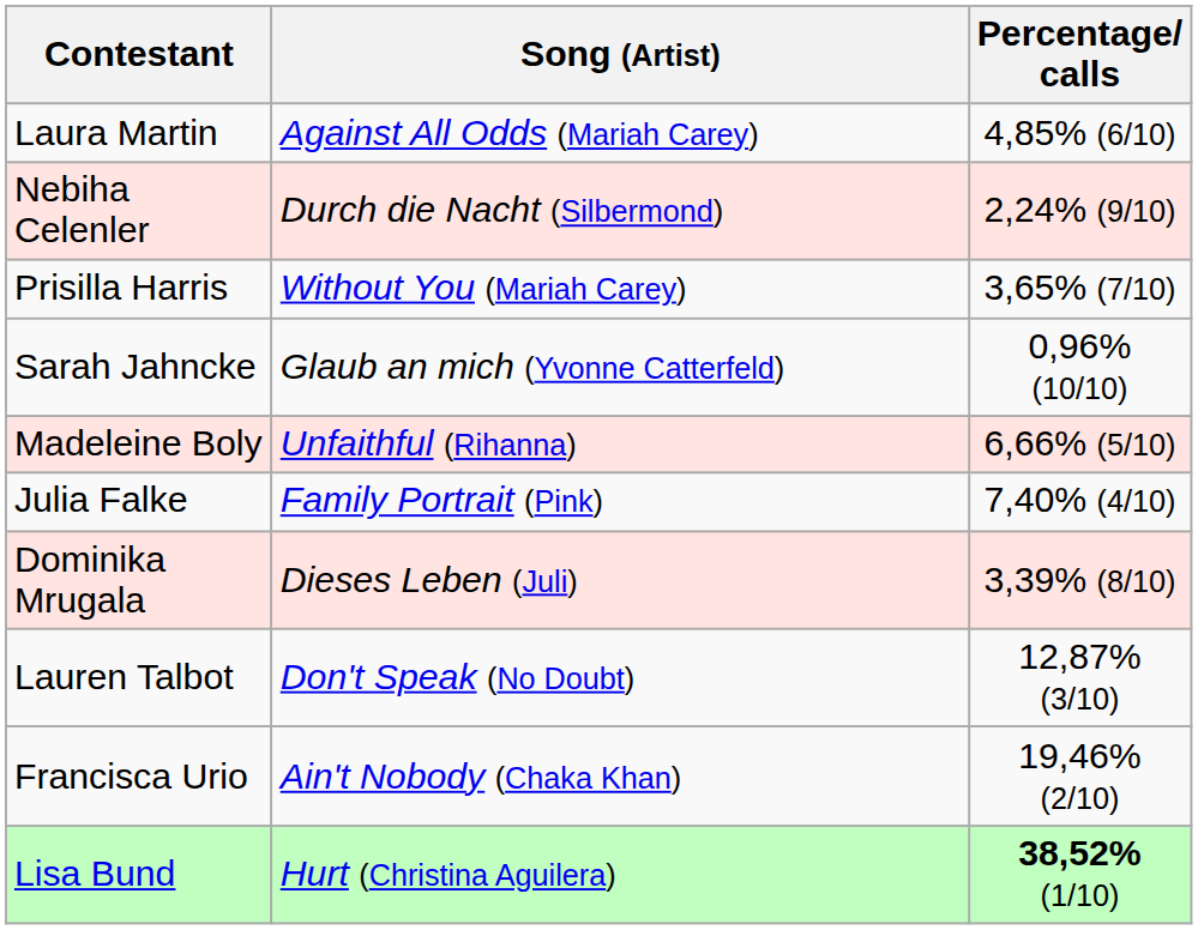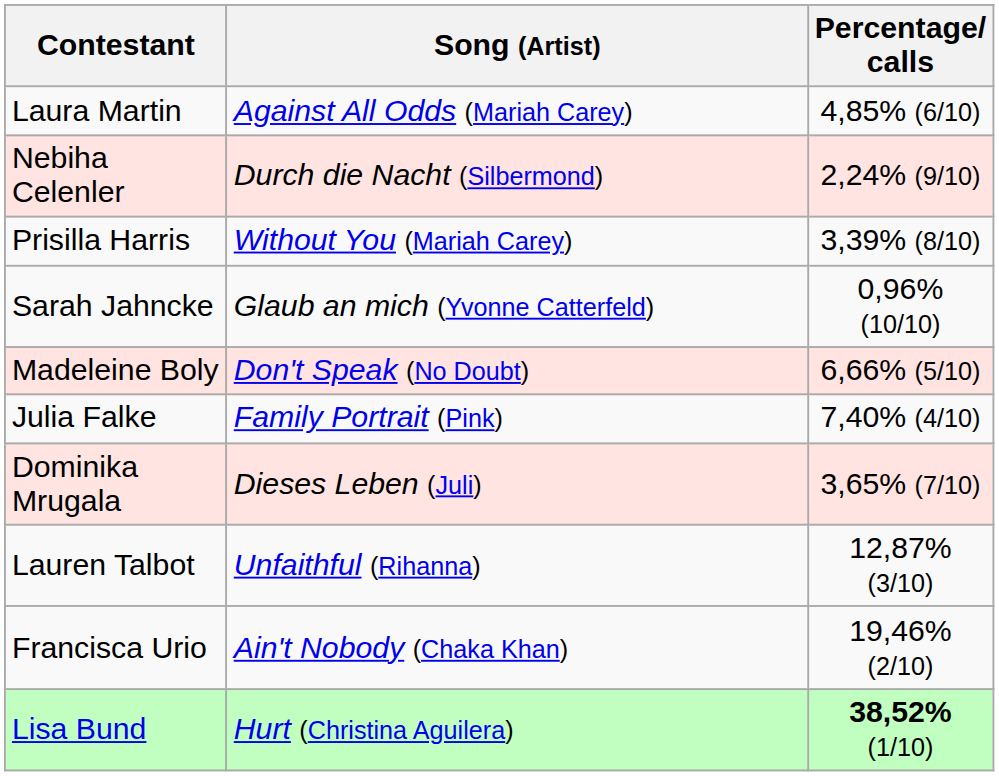Prisilla Harris | Percentage/ calls: 3,65% (7/10) -> 3,39% (8/10)
Madeleine Boly | Song (Artist): Unfaithful (Rihanna) -> Don't Speak (No Doubt)
Dominika Mrugala | Percentage/ calls: 3,39% (8/10) -> 3,65% (7/10)
Lauren Talbot | Song (Artist): Don't Speak (No Doubt) -> Unfaithful (Rihanna)
